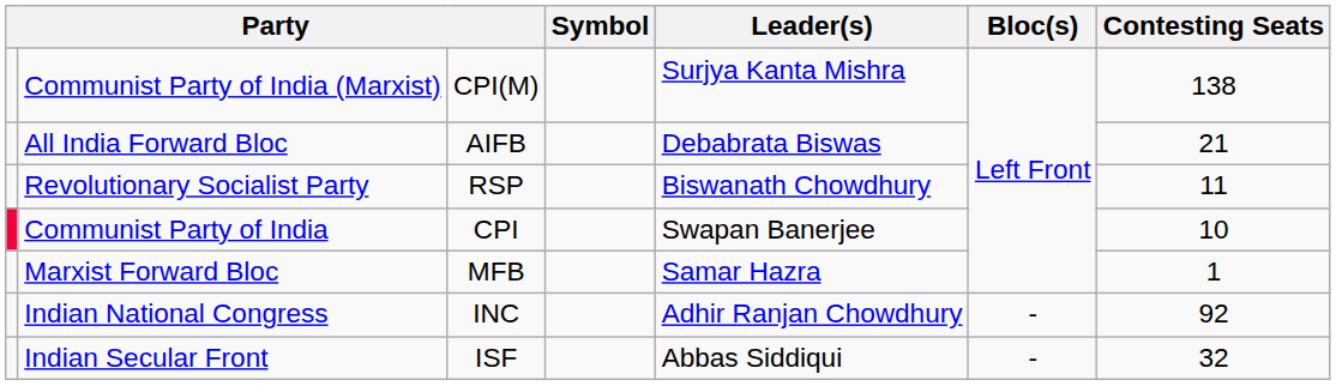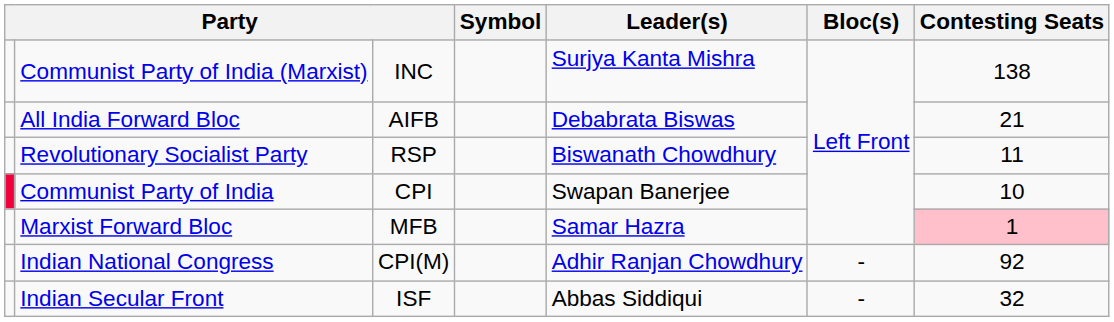Communist Party of India (Marxist) | column 3: CPI(M) -> INC
Marxist Forward Bloc | Contesting Seats: no background -> pink background
Indian National Congress | column 3: INC -> CPI(M)
